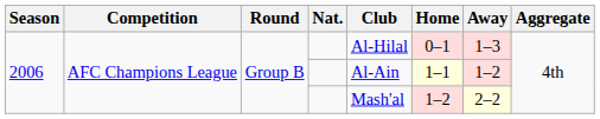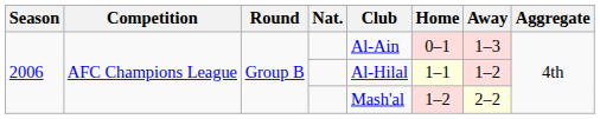row 2 | Club: Al-Hilal -> Al-Ain
row 3 | Club: Al-Ain -> Al-Hilal
